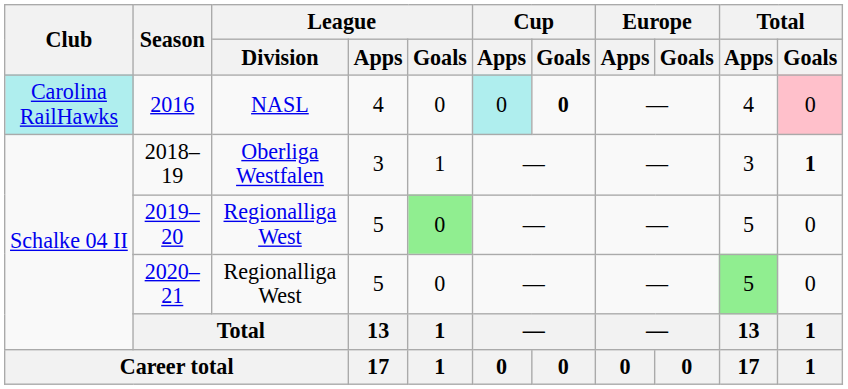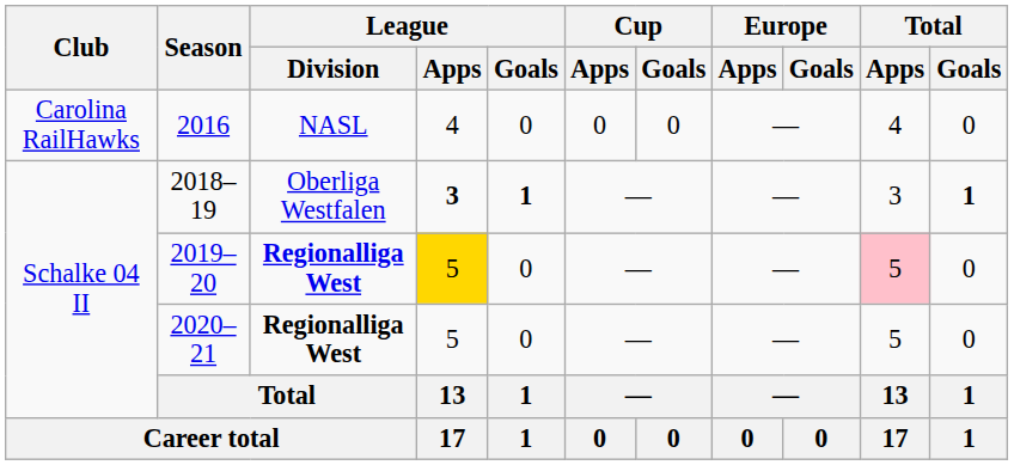2016 | Club: paleturquoise background -> no background
2016 | Cup / Apps: paleturquoise background -> no background
2016 | Cup / Goals: bold -> normal
2016 | Total / Goals: pink background -> no background
2018–19 | League / Apps: normal -> bold
2018–19 | League / Goals: normal -> bold
2019–20 | League / Division: normal -> bold
2019–20 | League / Apps: no background -> gold background
2019–20 | League / Goals: lightgreen background -> no background
2019–20 | Total / Apps: no background -> pink background
2020–21 | League / Division: normal -> bold
2020–21 | Total / Apps: lightgreen background -> no background
